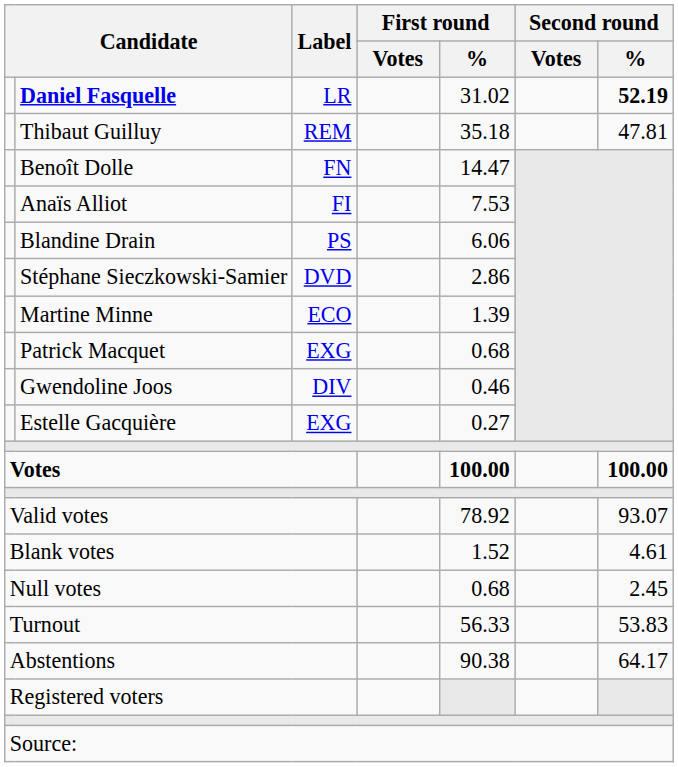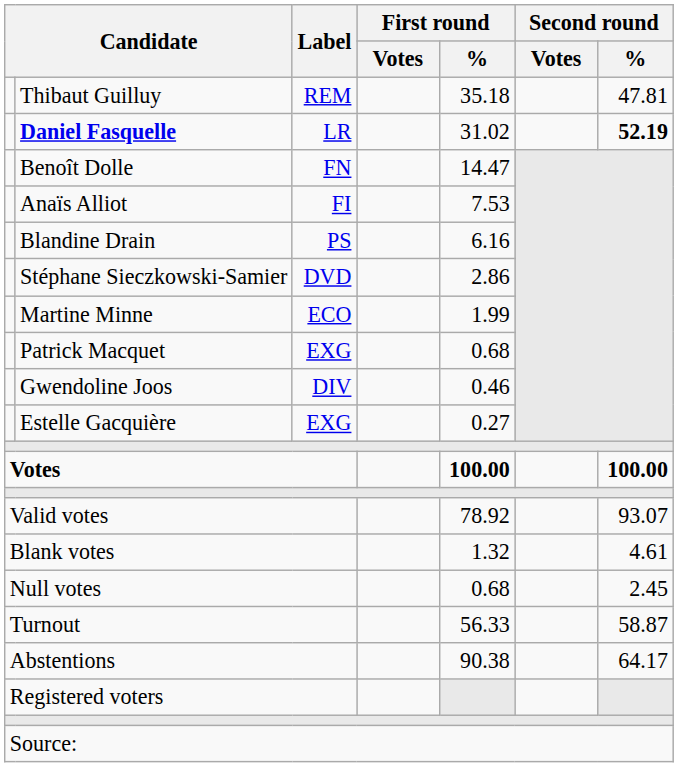rows swapped: Thibaut Guilluy <-> Daniel Fasquelle
Blandine Drain | First round / %: 6.06 -> 6.16
Martine Minne | First round / %: 1.39 -> 1.99
Blank votes | First round / %: 1.52 -> 1.32
Turnout | Second round / %: 53.83 -> 58.87
